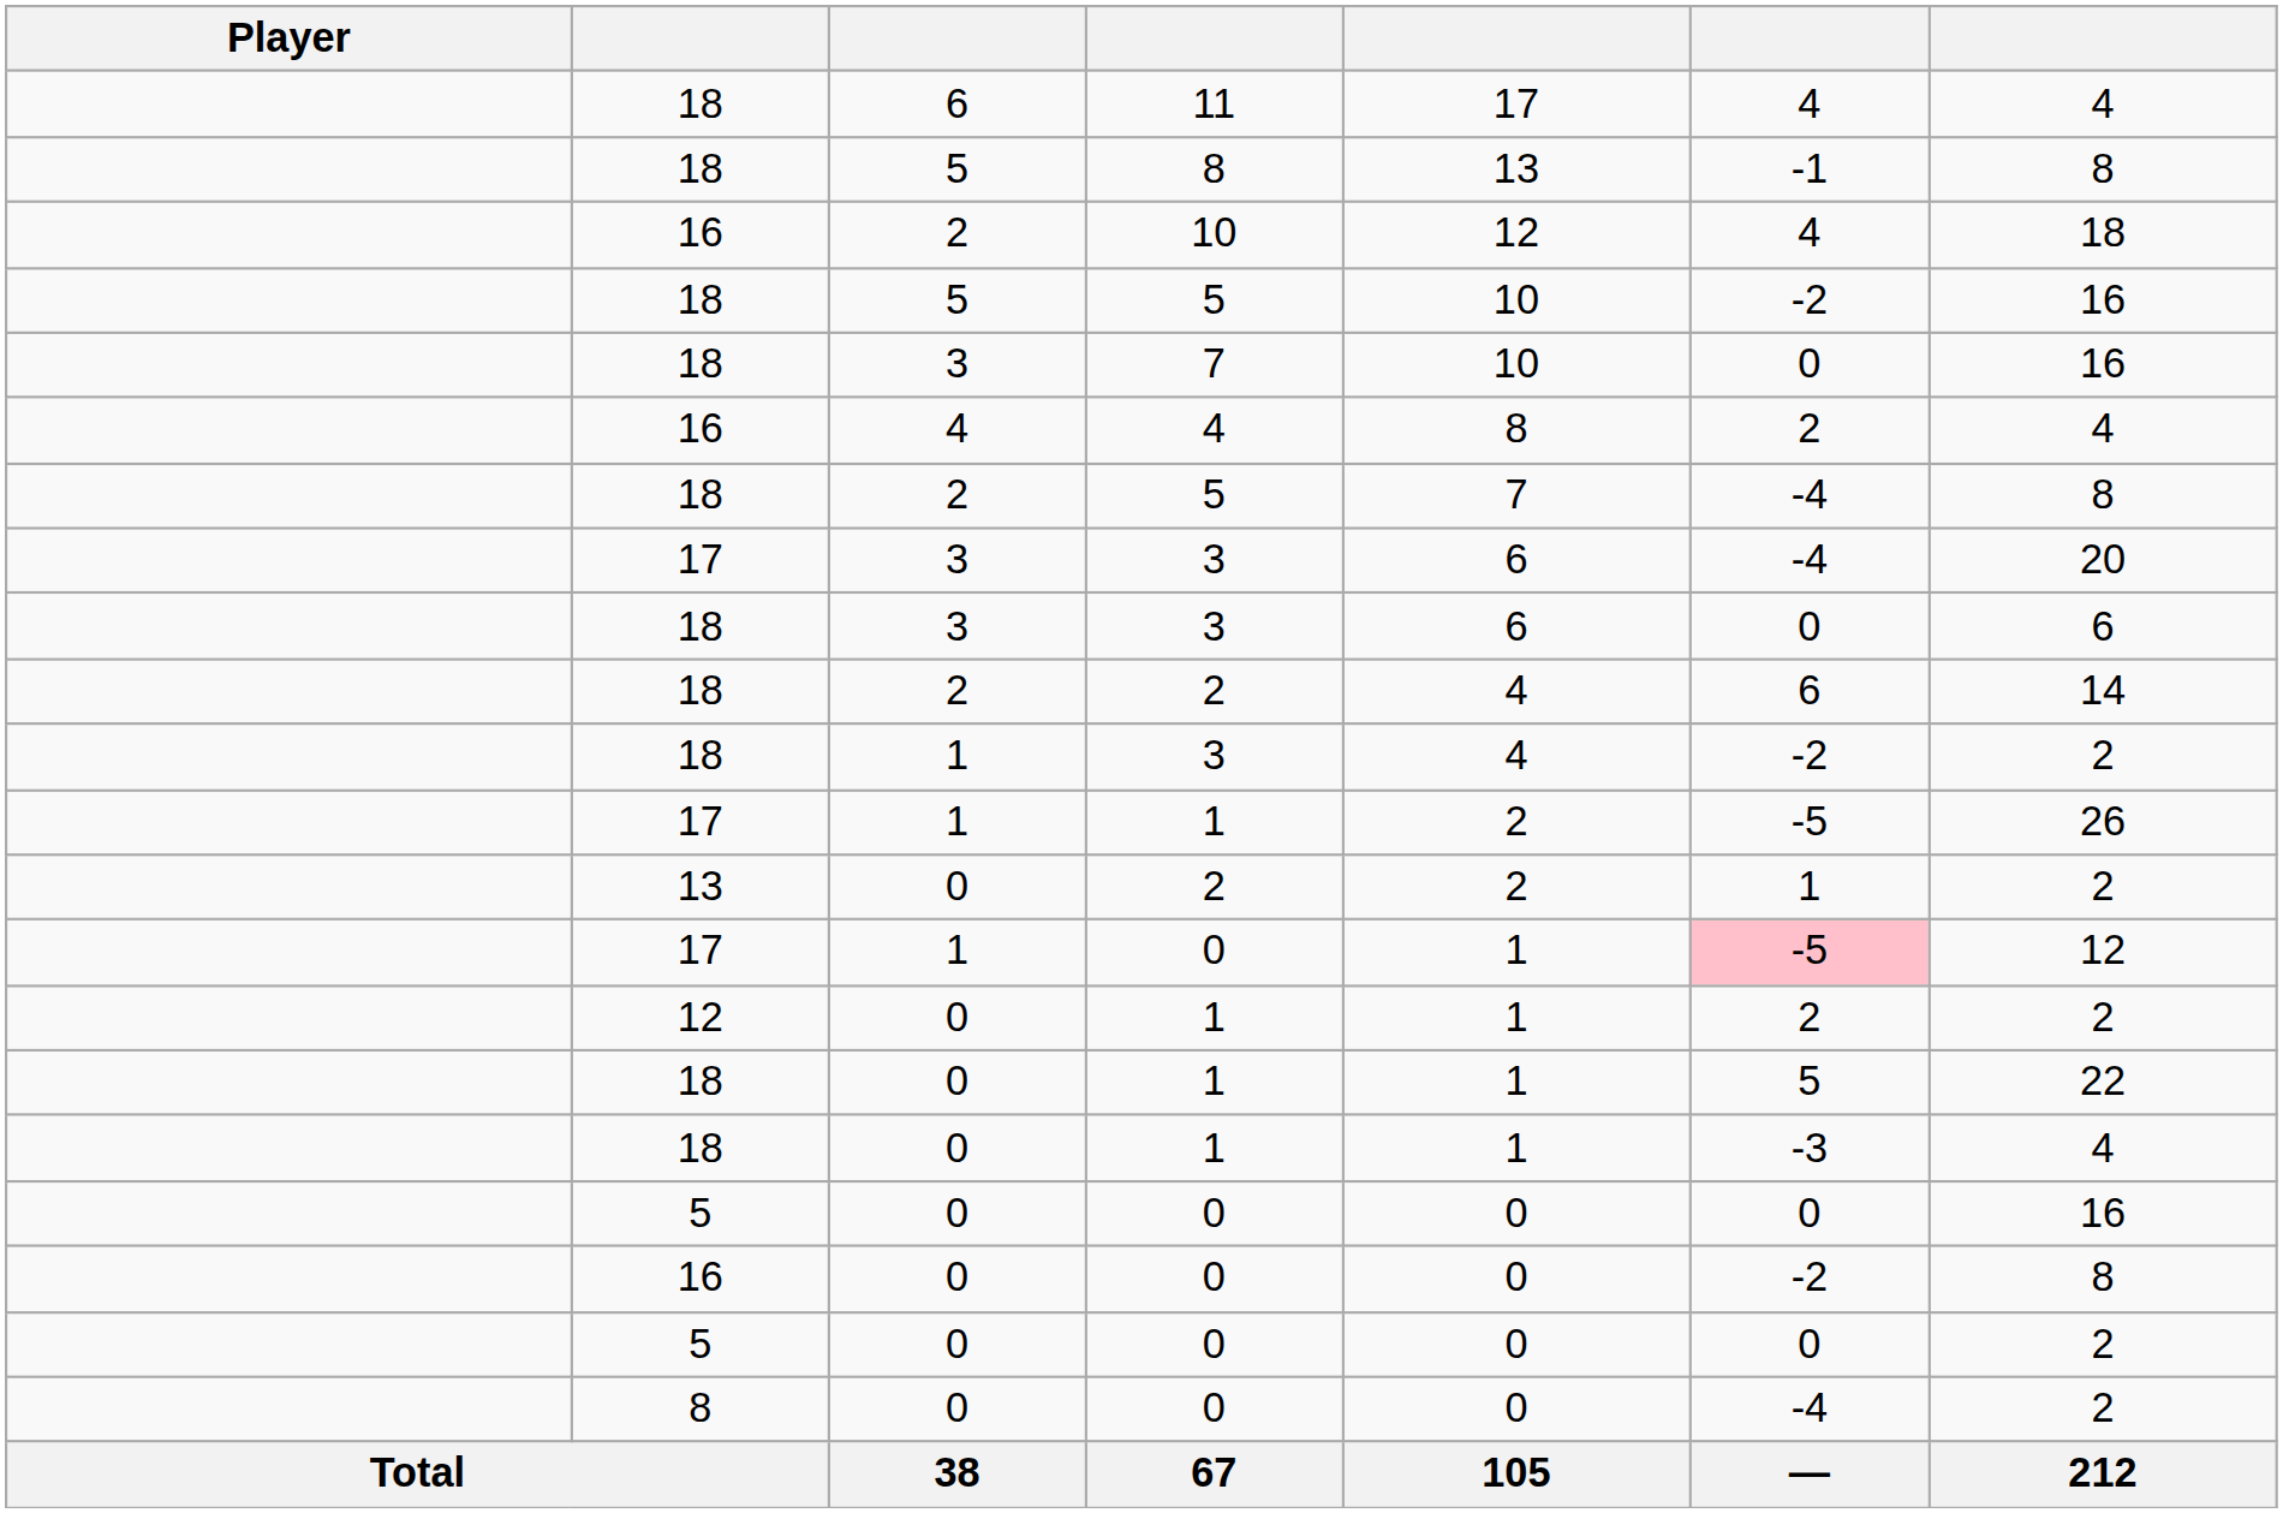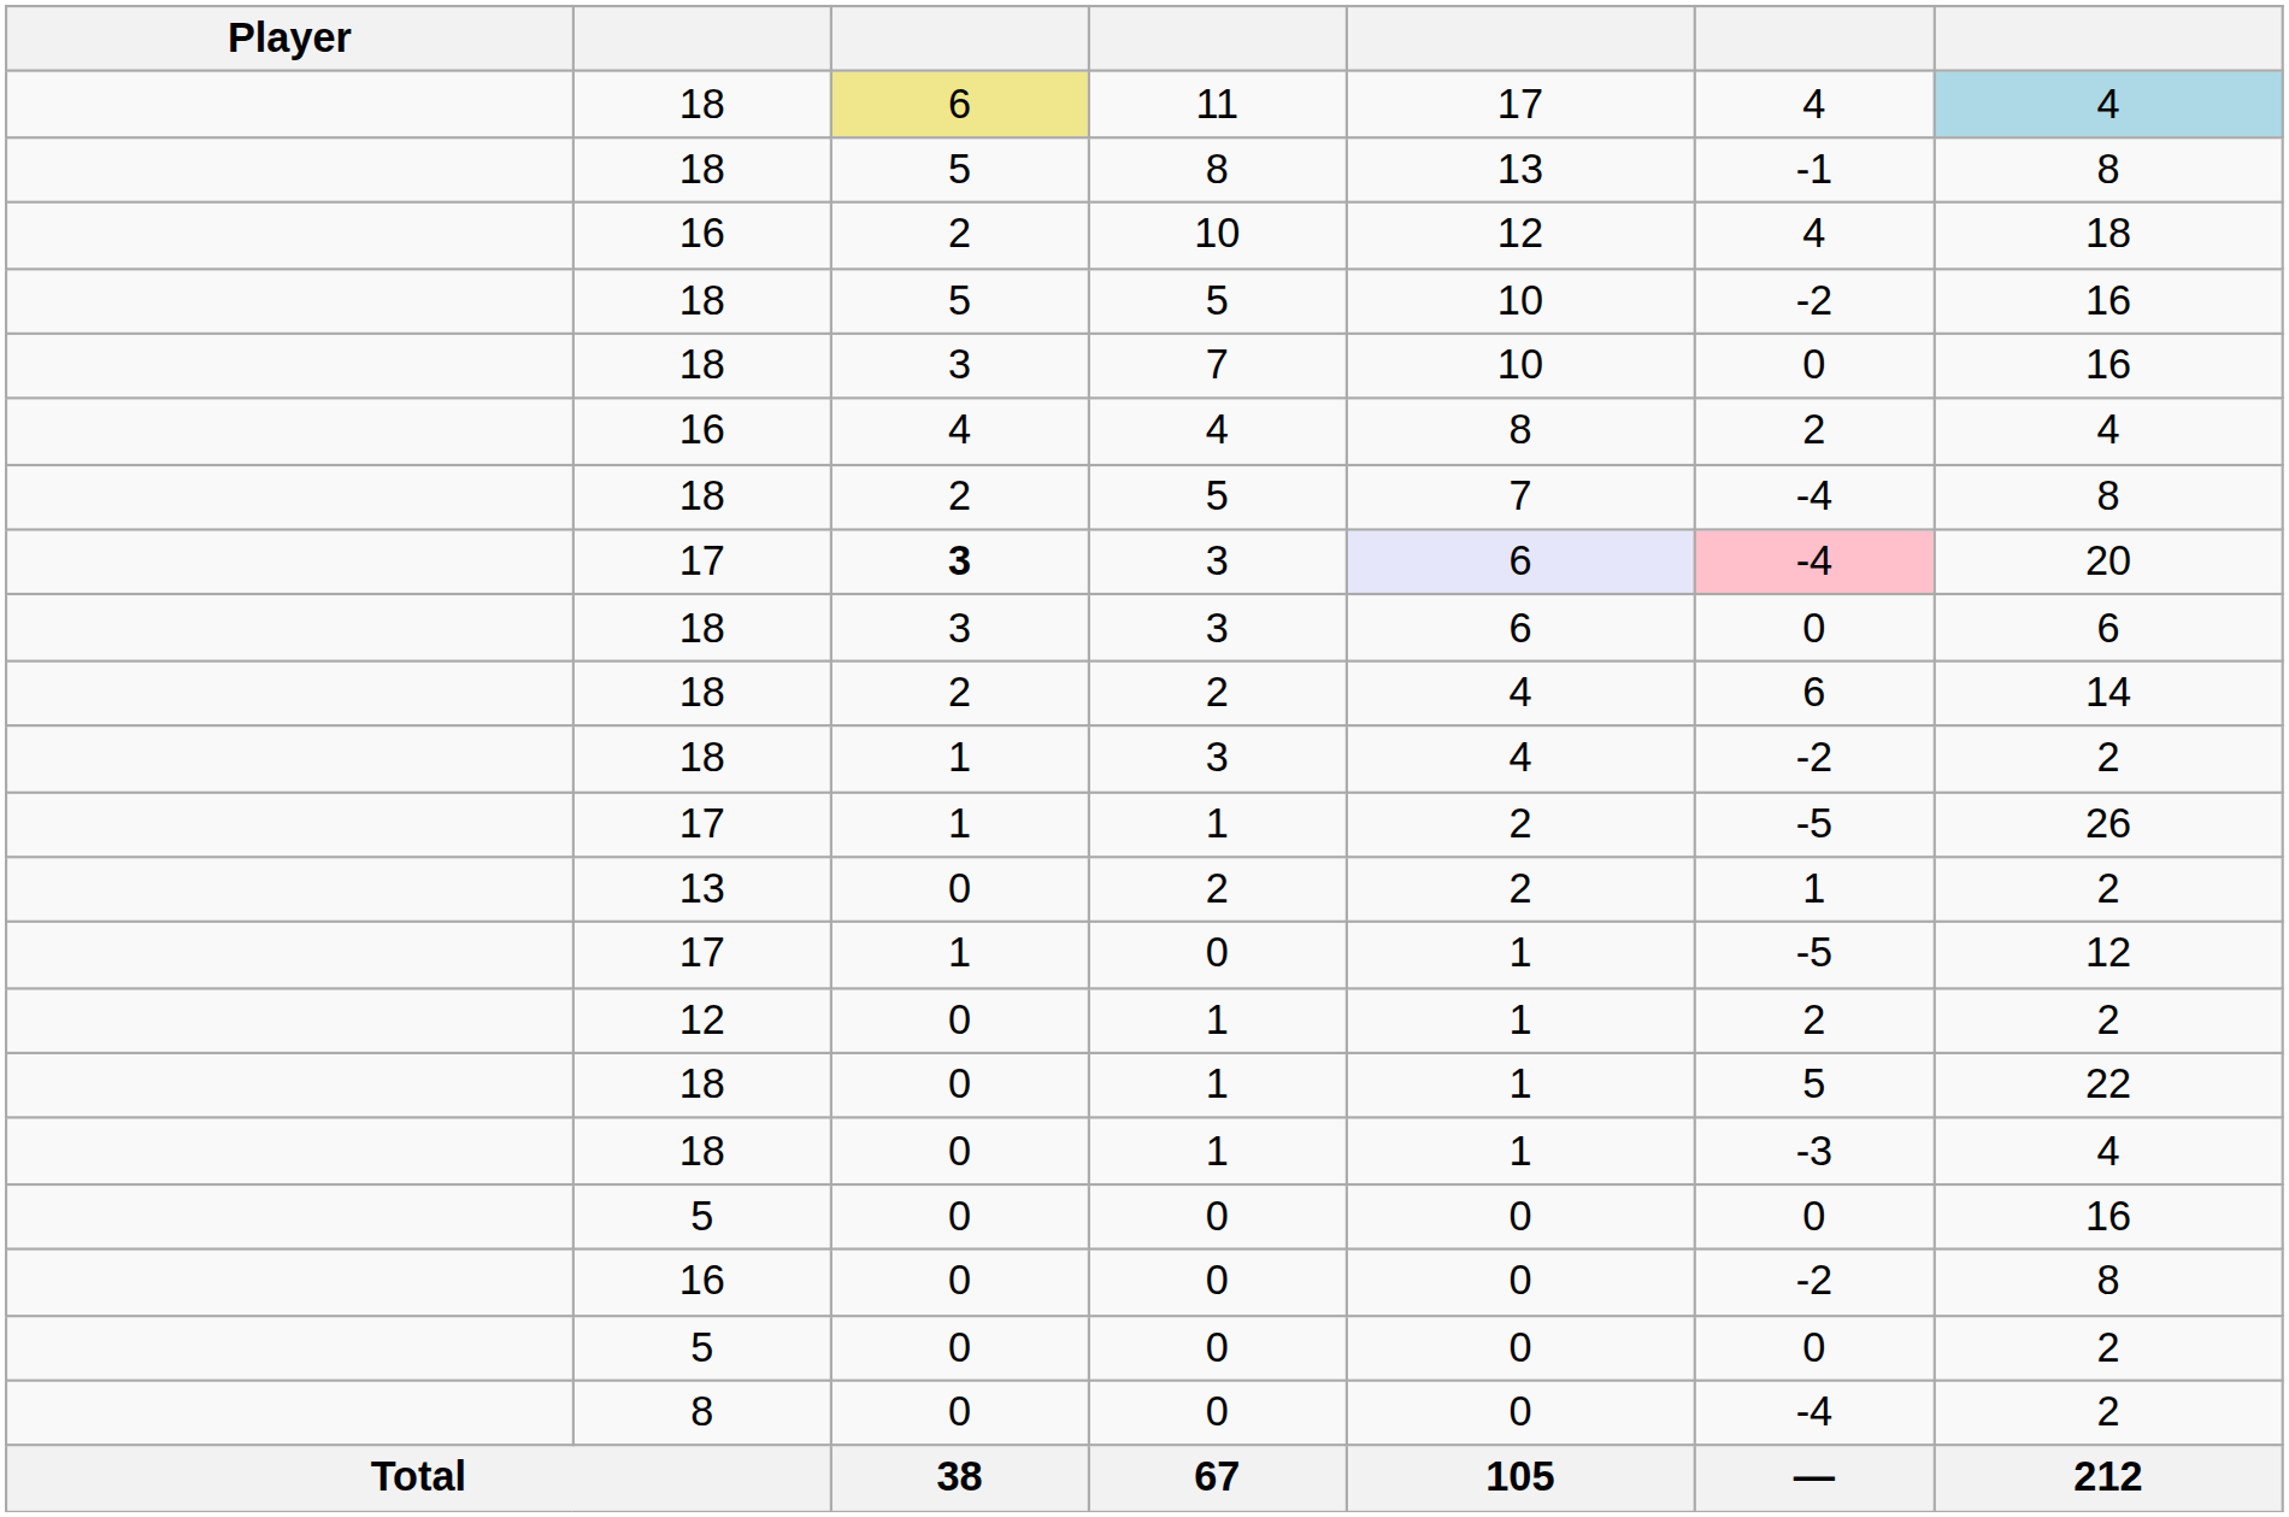11 | column 3: no background -> khaki background
11 | column 7: no background -> lightblue background
17 / 3 | column 3: normal -> bold
17 / 3 | column 5: no background -> lavender background
17 / 3 | column 6: no background -> pink background
17 / 0 | column 6: pink background -> no background
